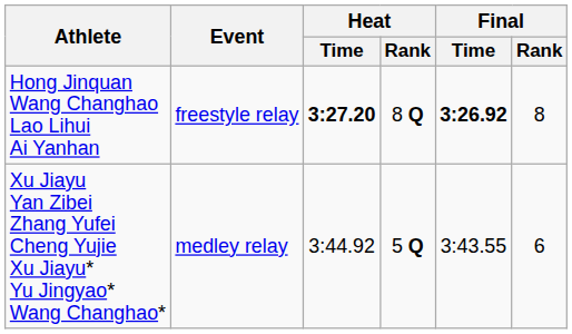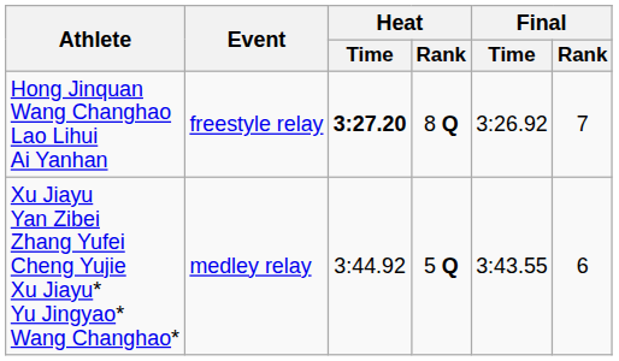Hong Jinquan Wang Changhao Lao Lihui Ai Yanhan | Final / Time: bold -> normal
Hong Jinquan Wang Changhao Lao Lihui Ai Yanhan | Final / Rank: 8 -> 7
